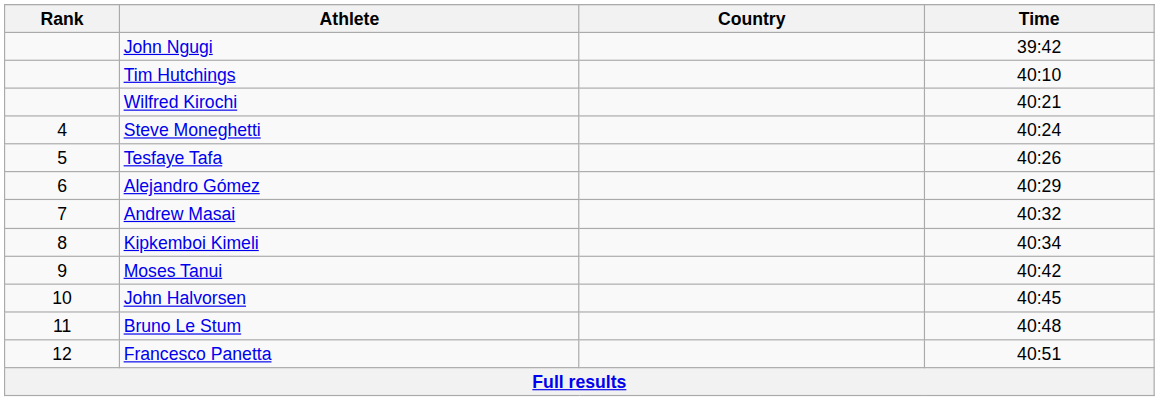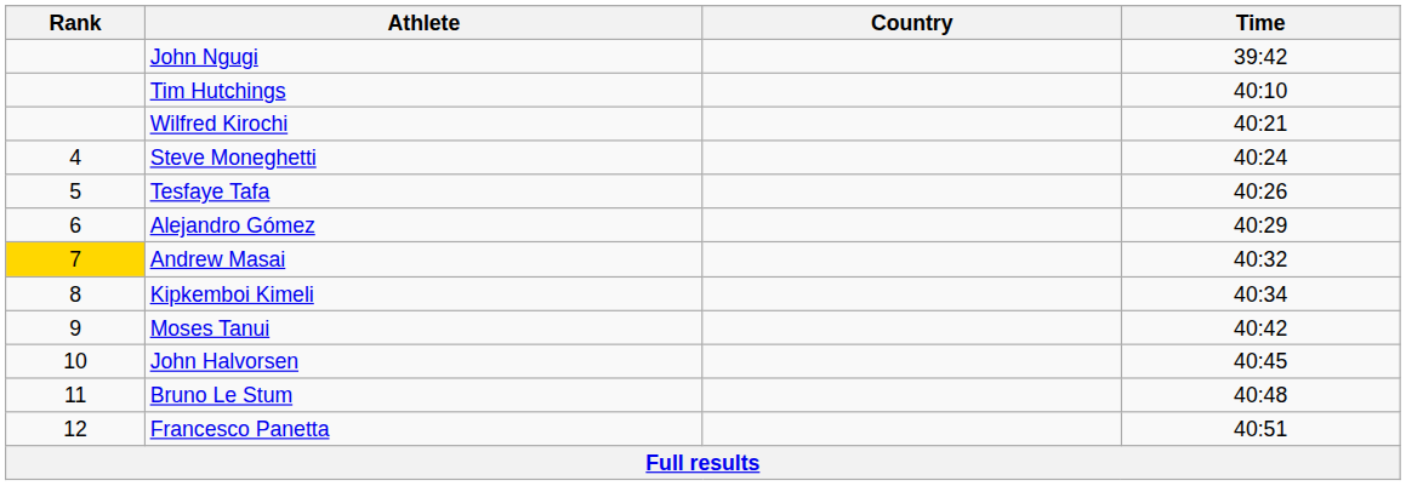Andrew Masai | Rank: no background -> gold background
